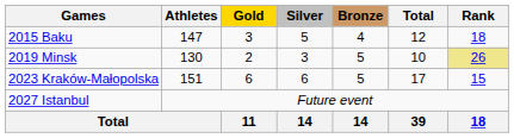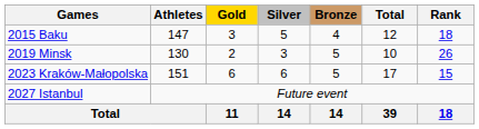2019 Minsk | Rank: khaki background -> no background
